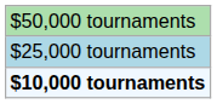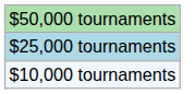row 3 | column 1: bold -> normal
